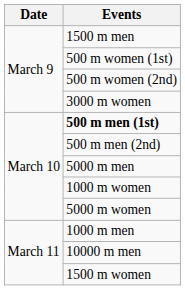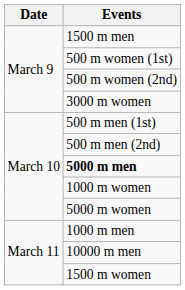500 m men (1st) | Events: bold -> normal
5000 m men | Events: normal -> bold
